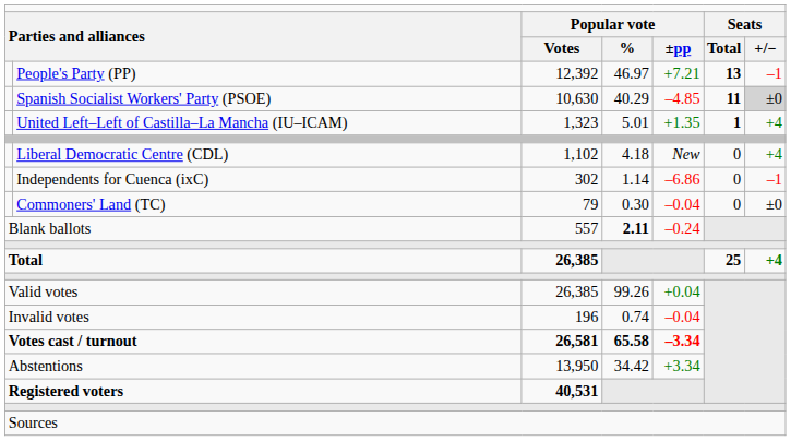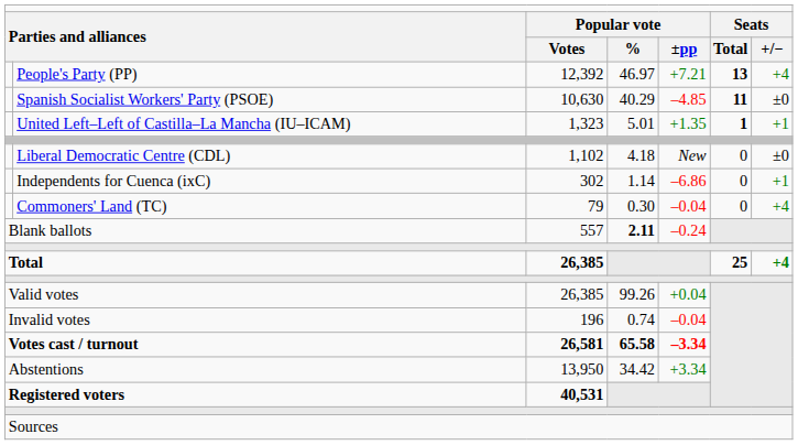People's Party (PP) | column 7: –1 -> +4
Spanish Socialist Workers' Party (PSOE) | column 7: lightgrey background -> no background
United Left–Left of Castilla–La Mancha (IU–ICAM) | column 7: +4 -> +1
Liberal Democratic Centre (CDL) | column 7: +4 -> ±0
Independents for Cuenca (ixC) | column 7: –1 -> +1
Commoners' Land (TC) | column 7: ±0 -> +4
